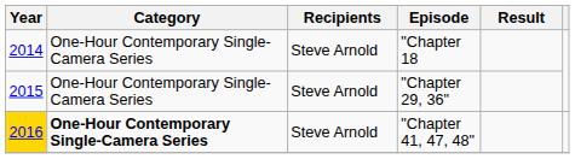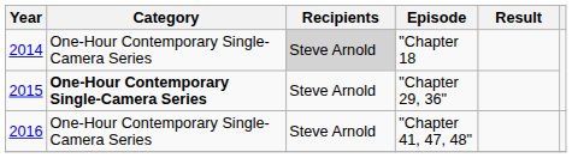"Chapter 18 | Recipients: no background -> lightgrey background
"Chapter 29, 36" | Category: normal -> bold
"Chapter 41, 47, 48" | Year: gold background -> no background
"Chapter 41, 47, 48" | Category: bold -> normal
